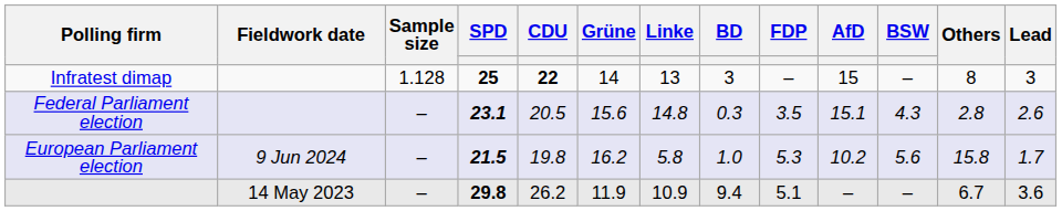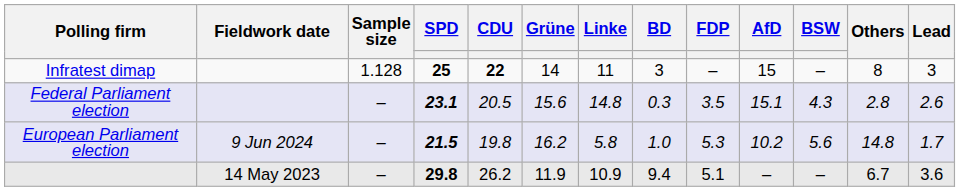Infratest dimap | Linke: 13 -> 11
European Parliament election | Others: 15.8 -> 14.8
